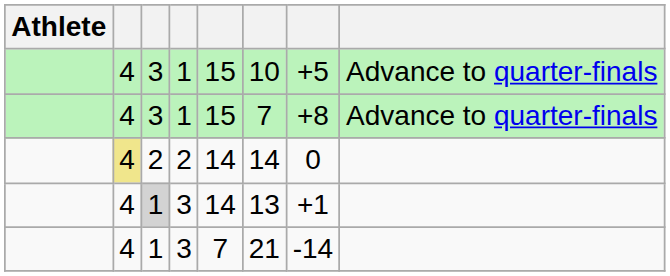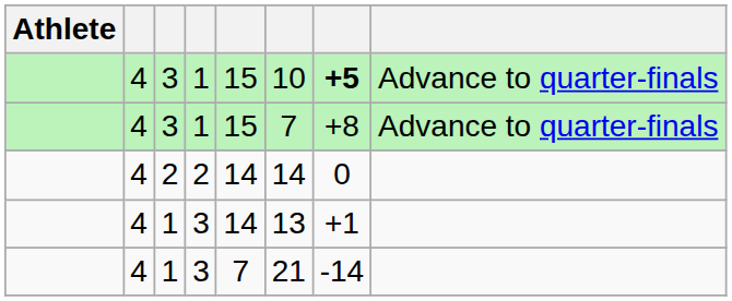row 2 | column 7: normal -> bold
row 4 | column 2: khaki background -> no background
row 5 | column 3: lightgrey background -> no background
